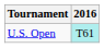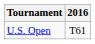U.S. Open | 2016: paleturquoise background -> no background
